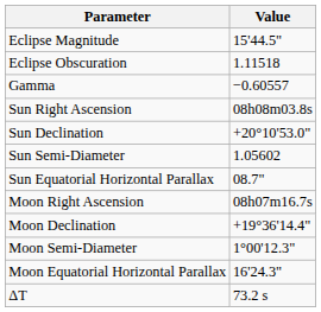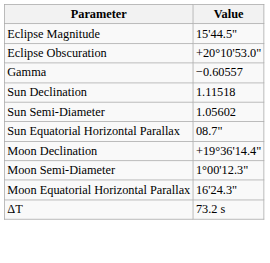Eclipse Obscuration | Value: 1.11518 -> +20°10'53.0"
- row: Sun Right Ascension | 08h08m03.8s
Sun Declination | Value: +20°10'53.0" -> 1.11518
- row: Moon Right Ascension | 08h07m16.7s
